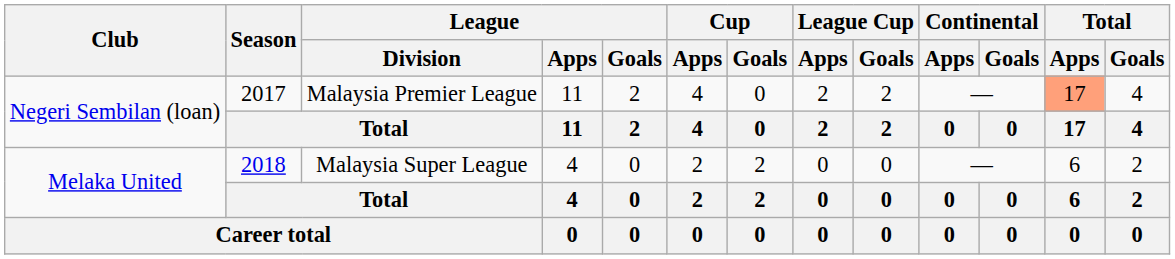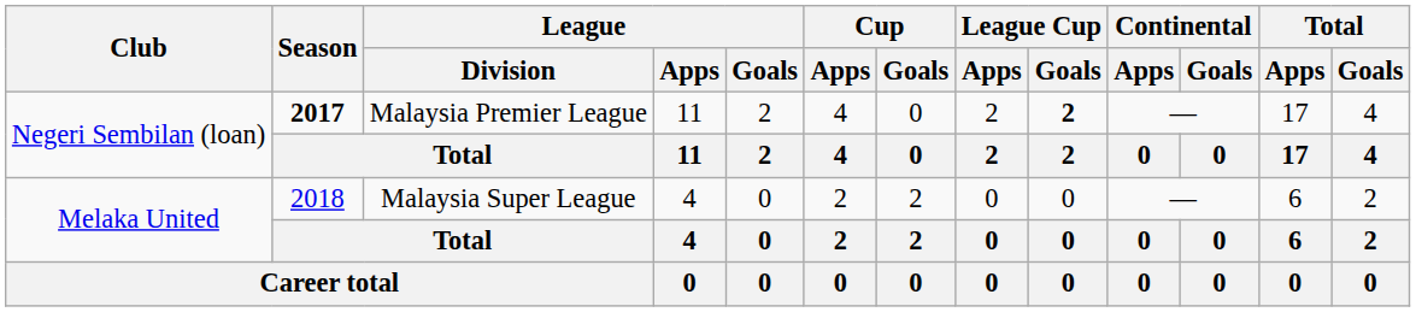Negeri Sembilan (loan) / Malaysia Premier League | Season: normal -> bold
Negeri Sembilan (loan) / Malaysia Premier League | League Cup / Goals: normal -> bold
Negeri Sembilan (loan) / Malaysia Premier League | Total / Apps: lightsalmon background -> no background
